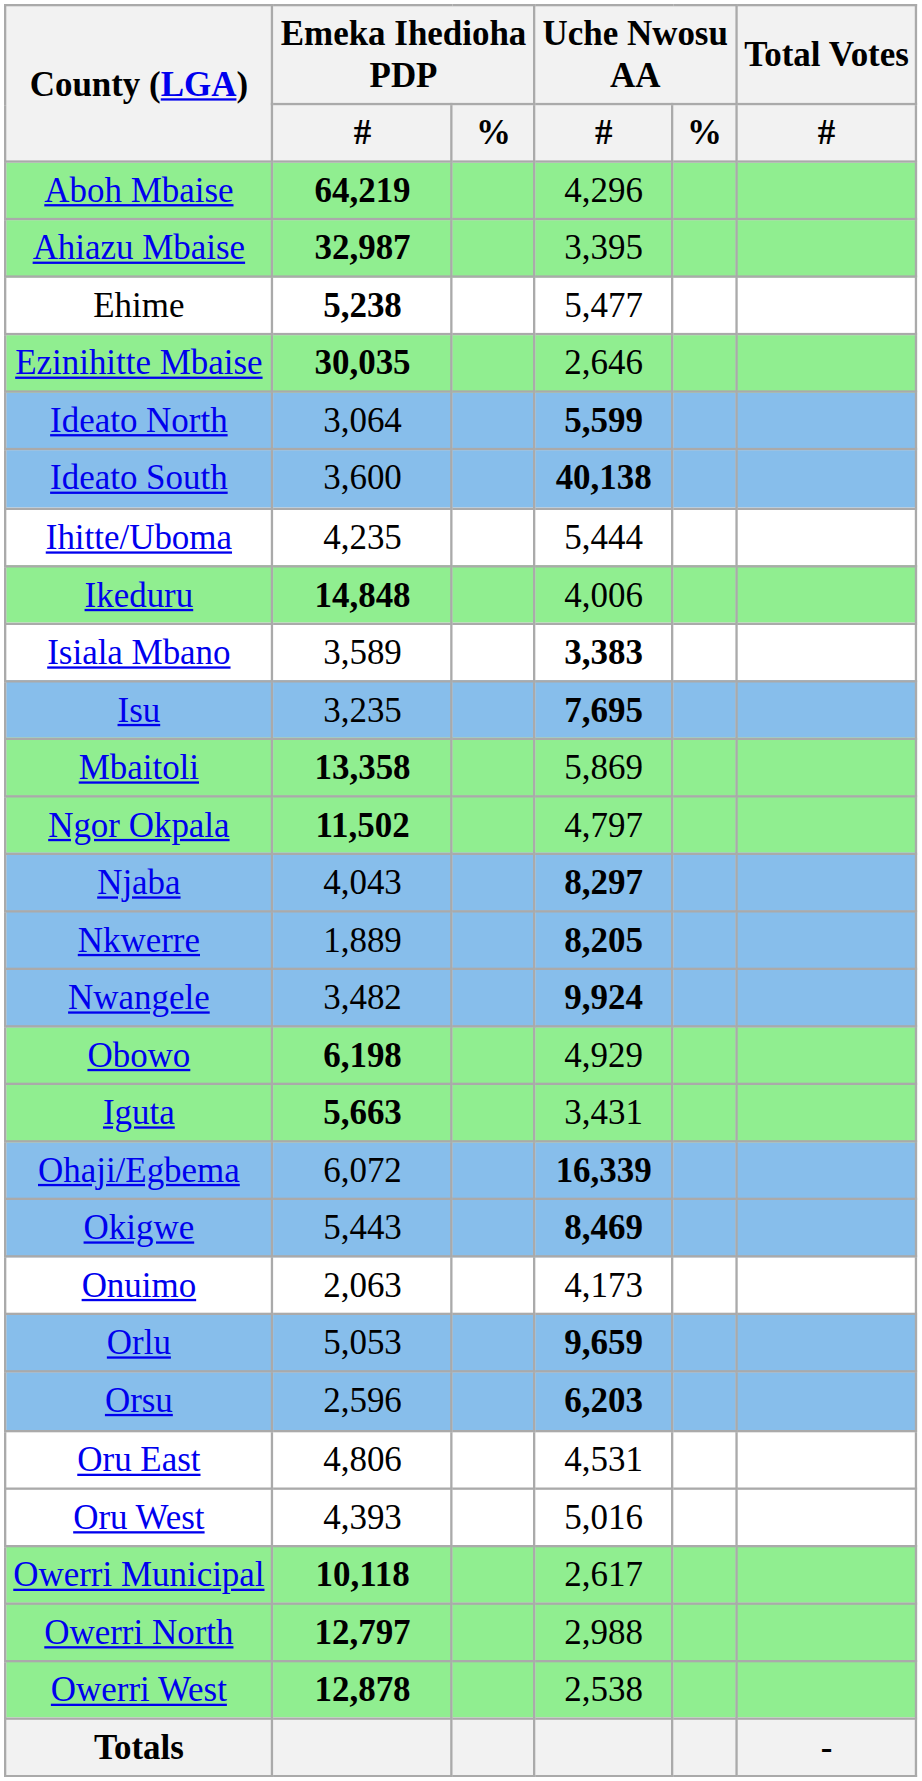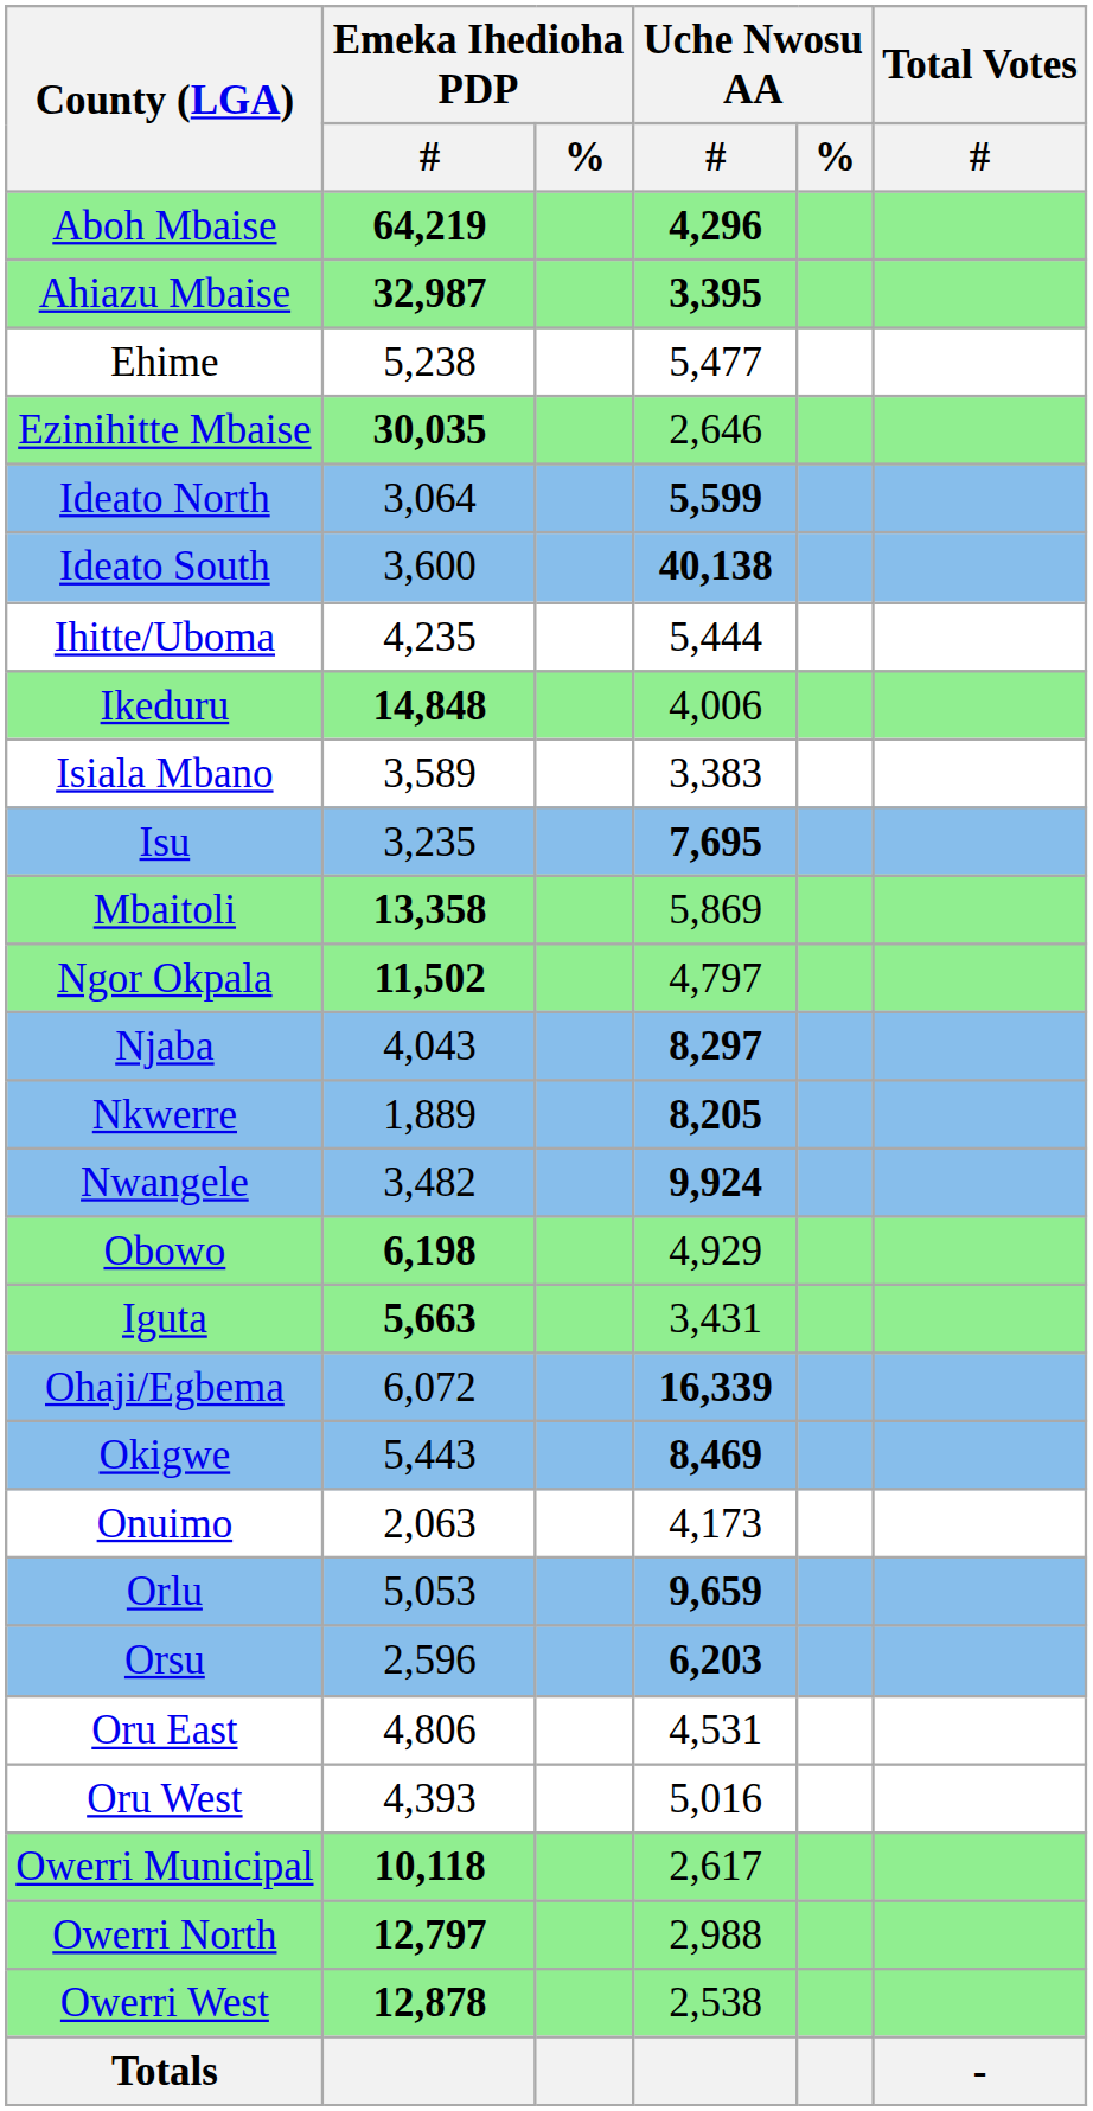Aboh Mbaise | Uche Nwosu AA / #: normal -> bold
Ahiazu Mbaise | Uche Nwosu AA / #: normal -> bold
Ehime | Emeka Ihedioha PDP / #: bold -> normal
Isiala Mbano | Uche Nwosu AA / #: bold -> normal
